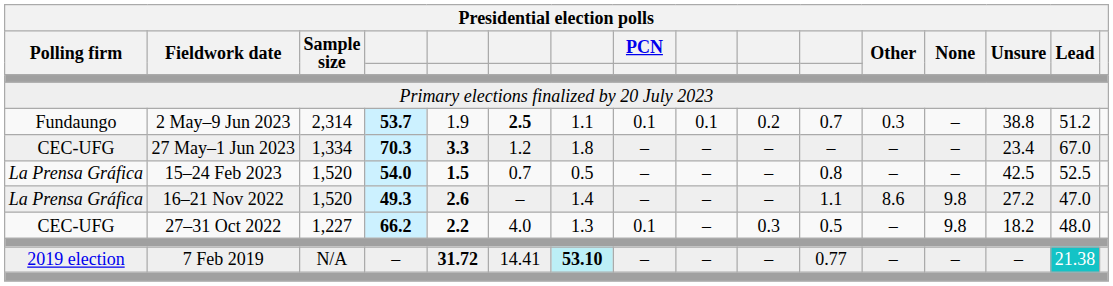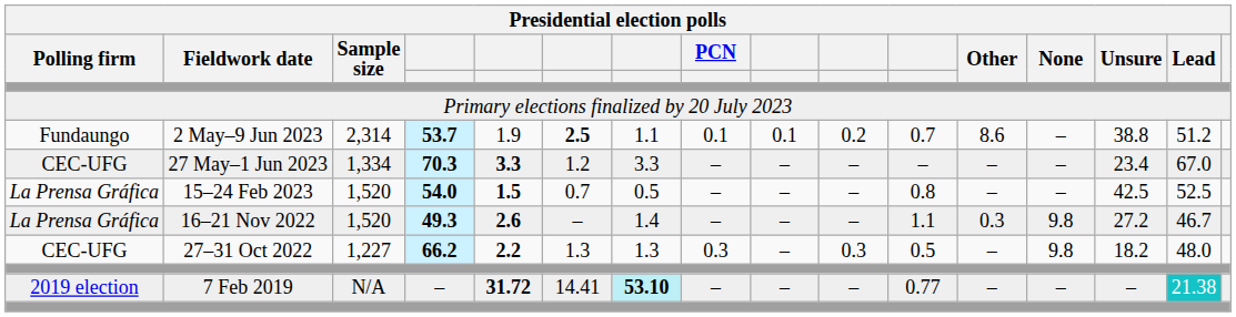2 May–9 Jun 2023 | Other: 0.3 -> 8.6
27 May–1 Jun 2023 | column 7: 1.8 -> 3.3
16–21 Nov 2022 | Other: 8.6 -> 0.3
16–21 Nov 2022 | Lead: 47.0 -> 46.7
27–31 Oct 2022 | column 6: 4.0 -> 1.3
27–31 Oct 2022 | PCN: 0.1 -> 0.3
